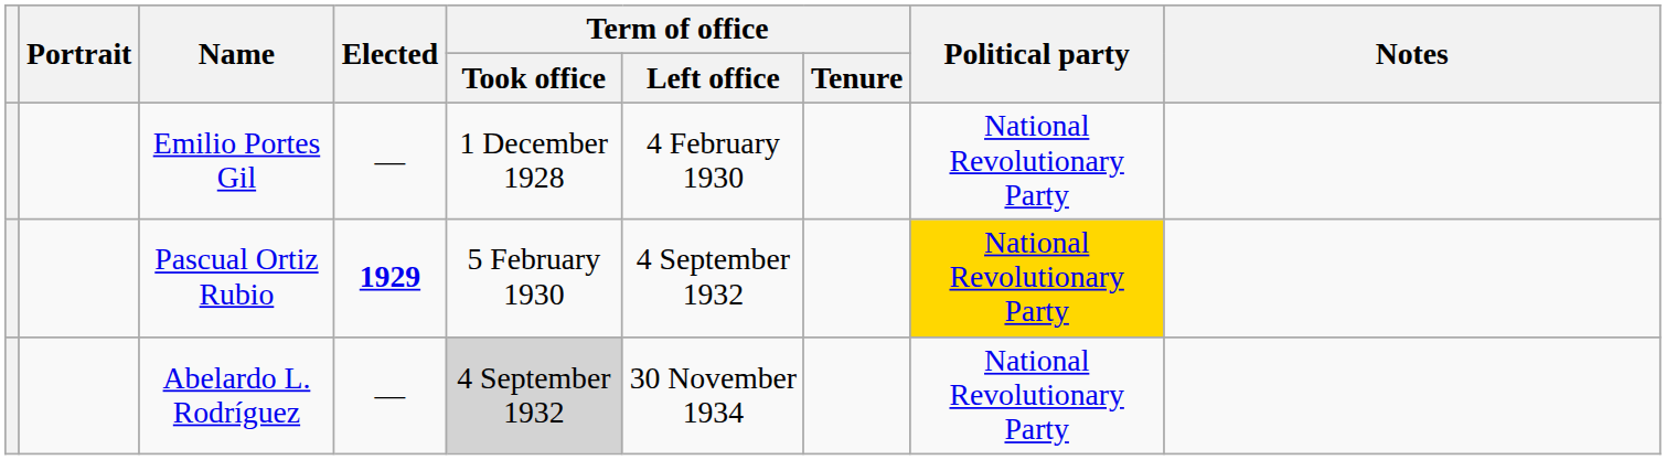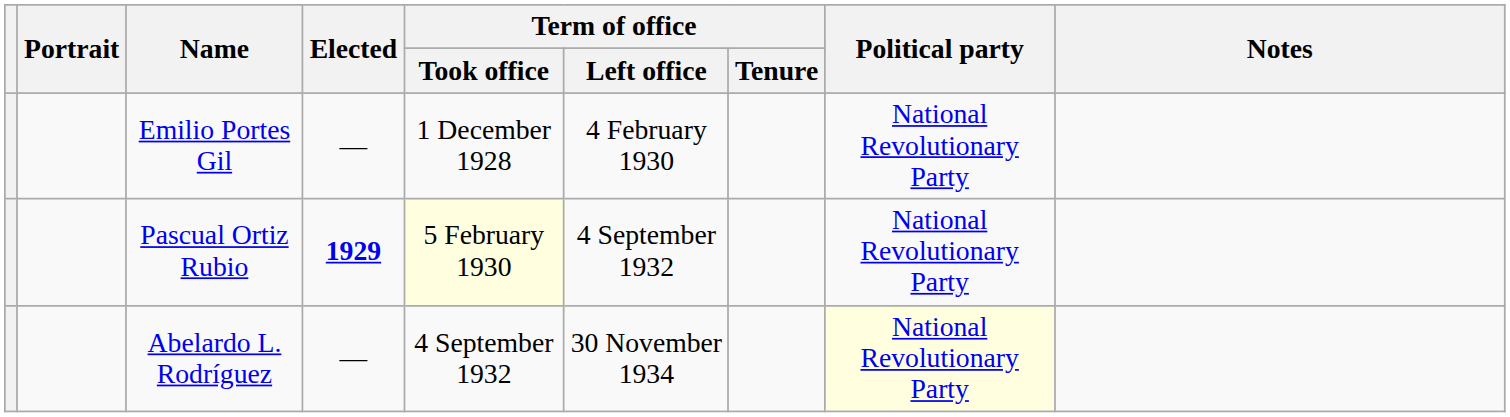Pascual Ortiz Rubio | Term of office / Took office: no background -> lightyellow background
Pascual Ortiz Rubio | Political party: gold background -> no background
Abelardo L. Rodríguez | Term of office / Took office: lightgrey background -> no background
Abelardo L. Rodríguez | Political party: no background -> lightyellow background
